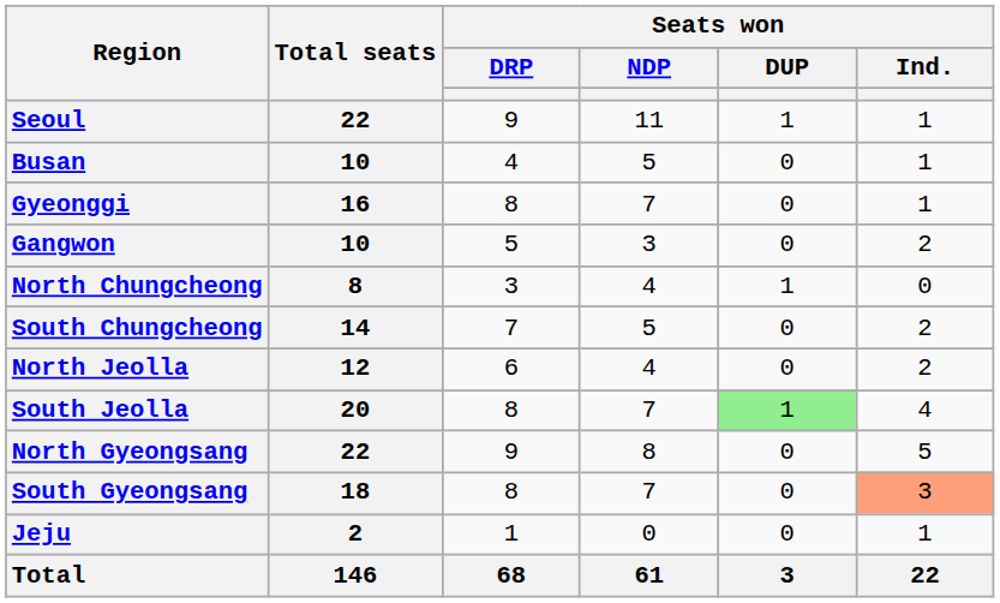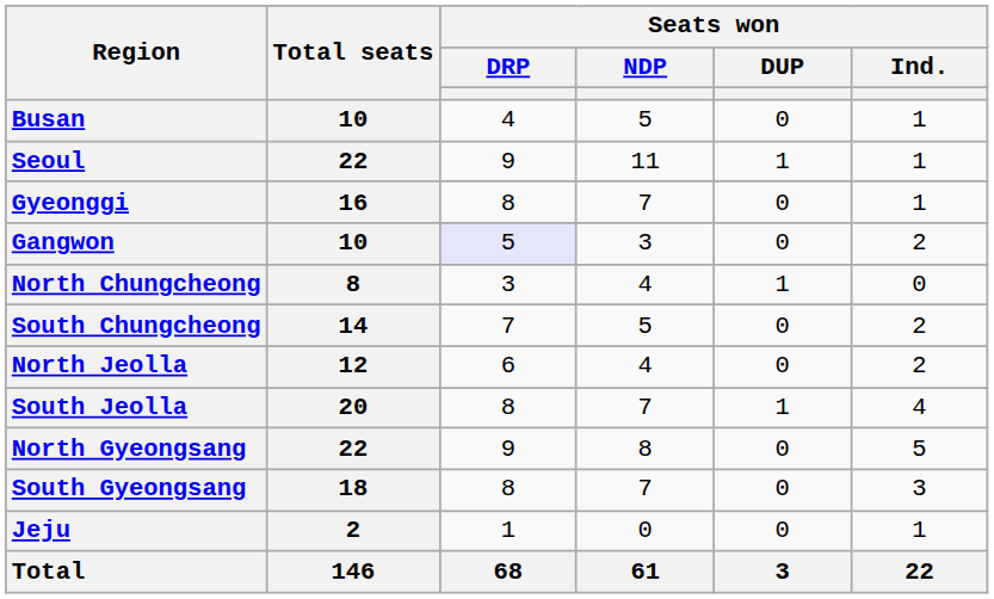rows swapped: Seoul <-> Busan
Gangwon | Seats won / DRP: no background -> lavender background
South Jeolla | Seats won / DUP: lightgreen background -> no background
South Gyeongsang | Seats won / Ind.: lightsalmon background -> no background
